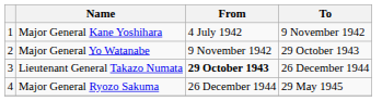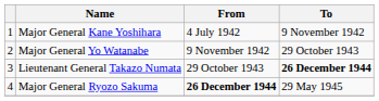Lieutenant General Takazo Numata | From: bold -> normal
Lieutenant General Takazo Numata | To: normal -> bold
Major General Ryozo Sakuma | From: normal -> bold
